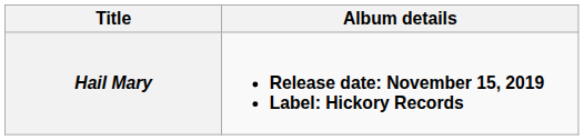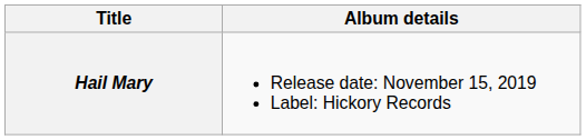Hail Mary | Album details: bold -> normal
